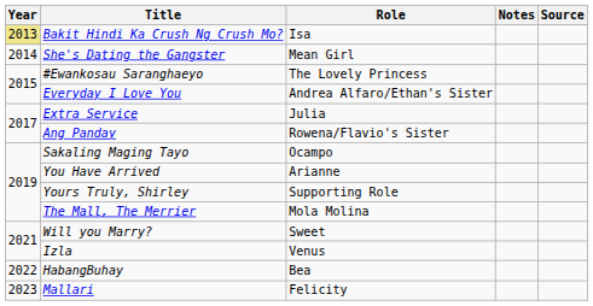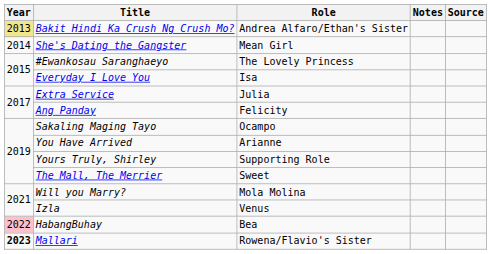Bakit Hindi Ka Crush Ng Crush Mo? | Role: Isa -> Andrea Alfaro/Ethan's Sister
Everyday I Love You | Role: Andrea Alfaro/Ethan's Sister -> Isa
Ang Panday | Role: Rowena/Flavio's Sister -> Felicity
The Mall, The Merrier | Role: Mola Molina -> Sweet
Will you Marry? | Role: Sweet -> Mola Molina
HabangBuhay | Year: no background -> pink background
Mallari | Year: normal -> bold
Mallari | Role: Felicity -> Rowena/Flavio's Sister
